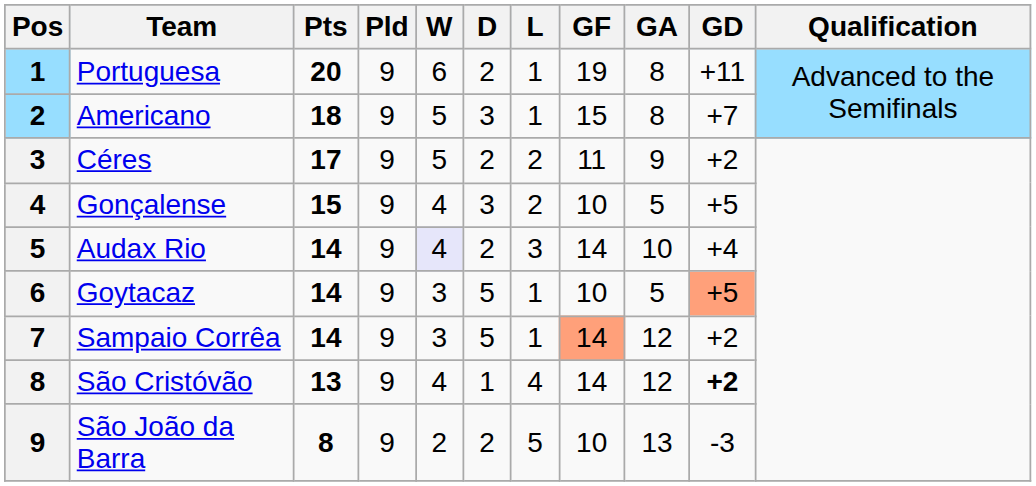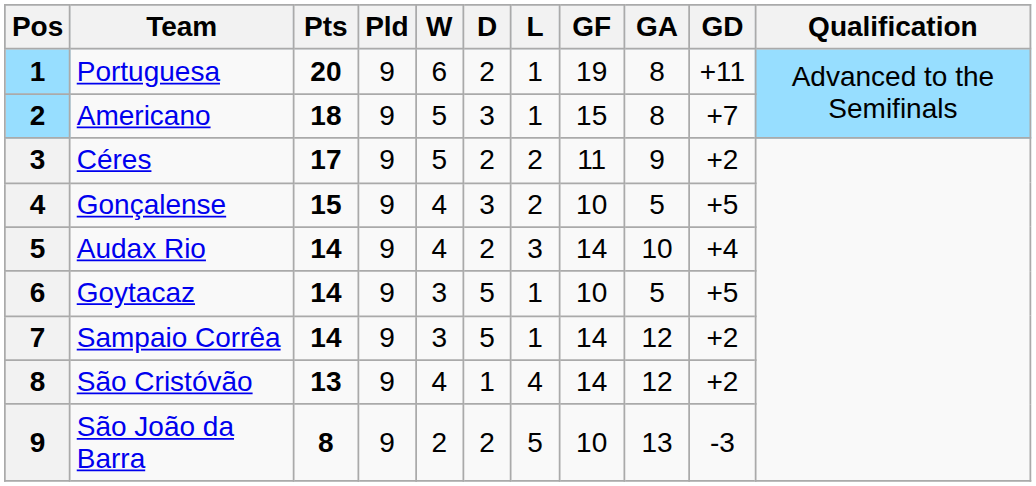Audax Rio | W: lavender background -> no background
Goytacaz | GD: lightsalmon background -> no background
Sampaio Corrêa | GF: lightsalmon background -> no background
São Cristóvão | GD: bold -> normal
